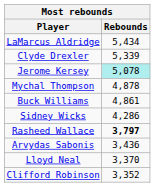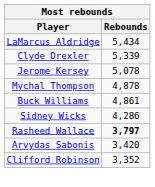Jerome Kersey | Rebounds: paleturquoise background -> no background
Arvydas Sabonis | Rebounds: 3,436 -> 3,420
- row: Lloyd Neal | 3,370
